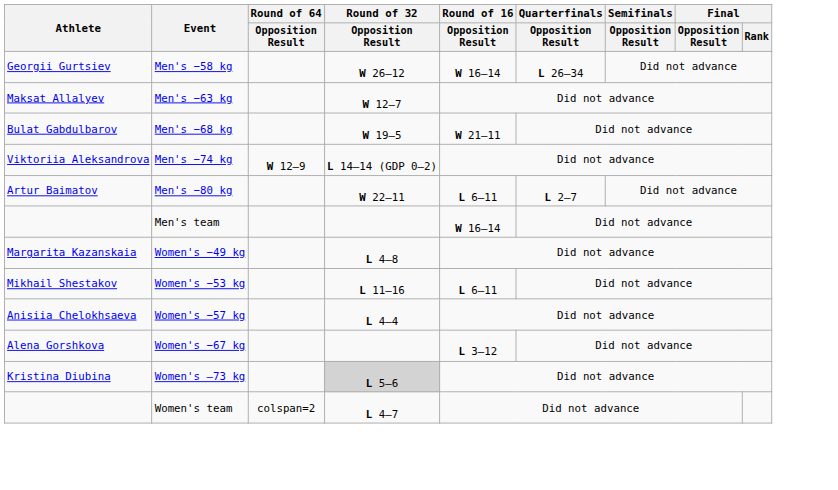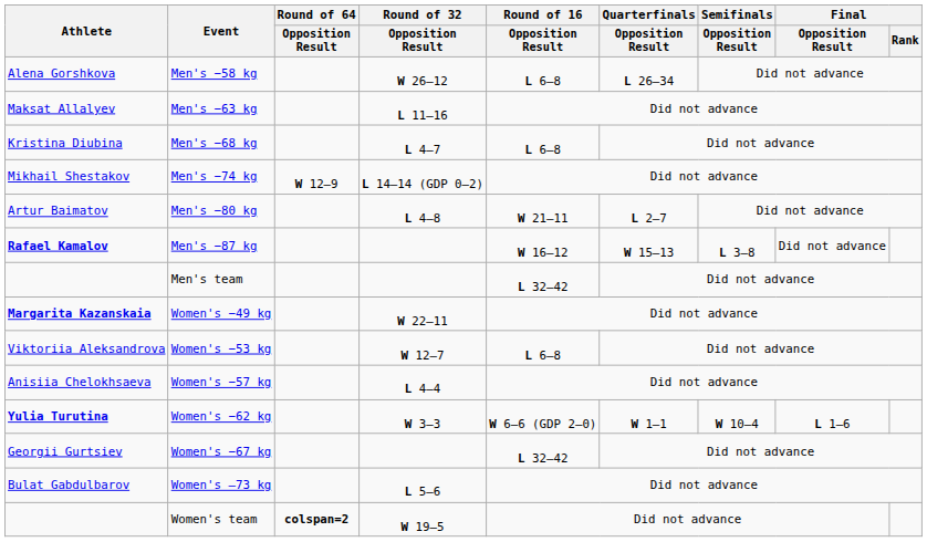Men's −58 kg | Athlete: Georgii Gurtsiev -> Alena Gorshkova
Men's −58 kg | Round of 16 / Opposition Result: W 16–14 -> L 6–8
Men's −63 kg | Round of 32 / Opposition Result: W 12–7 -> L 11–16
Men's −68 kg | Athlete: Bulat Gabdulbarov -> Kristina Diubina
Men's −68 kg | Round of 32 / Opposition Result: W 19–5 -> L 4–7
Men's −68 kg | Round of 16 / Opposition Result: W 21–11 -> L 6–8
Men's −74 kg | Athlete: Viktoriia Aleksandrova -> Mikhail Shestakov
Men's −80 kg | Round of 32 / Opposition Result: W 22–11 -> L 4–8
Men's −80 kg | Round of 16 / Opposition Result: L 6–11 -> W 21–11
+ row: Rafael Kamalov | Men's −87 kg | W 16–12 | W 15–13 | L 3–8 | Did not advance
Men's team | Round of 16 / Opposition Result: W 16–14 -> L 32–42
Women's −49 kg | Athlete: normal -> bold
Women's −49 kg | Round of 32 / Opposition Result: L 4–8 -> W 22–11
Women's −53 kg | Athlete: Mikhail Shestakov -> Viktoriia Aleksandrova
Women's −53 kg | Round of 32 / Opposition Result: L 11–16 -> W 12–7
Women's −53 kg | Round of 16 / Opposition Result: L 6–11 -> L 6–8
+ row: Yulia Turutina | Women's −62 kg | W 3–3 | W 6–6 (GDP 2–0) | W 1–1 | W 10–4 | L 1–6
Women's −67 kg | Athlete: Alena Gorshkova -> Georgii Gurtsiev
Women's −67 kg | Round of 16 / Opposition Result: L 3–12 -> L 32–42
Women's –73 kg | Athlete: Kristina Diubina -> Bulat Gabdulbarov
Women's –73 kg | Round of 32 / Opposition Result: lightgrey background -> no background
Women's team | Round of 64 / Opposition Result: normal -> bold
Women's team | Round of 32 / Opposition Result: L 4–7 -> W 19–5
